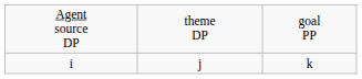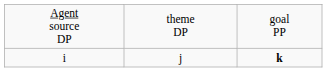i | column 3: normal -> bold
